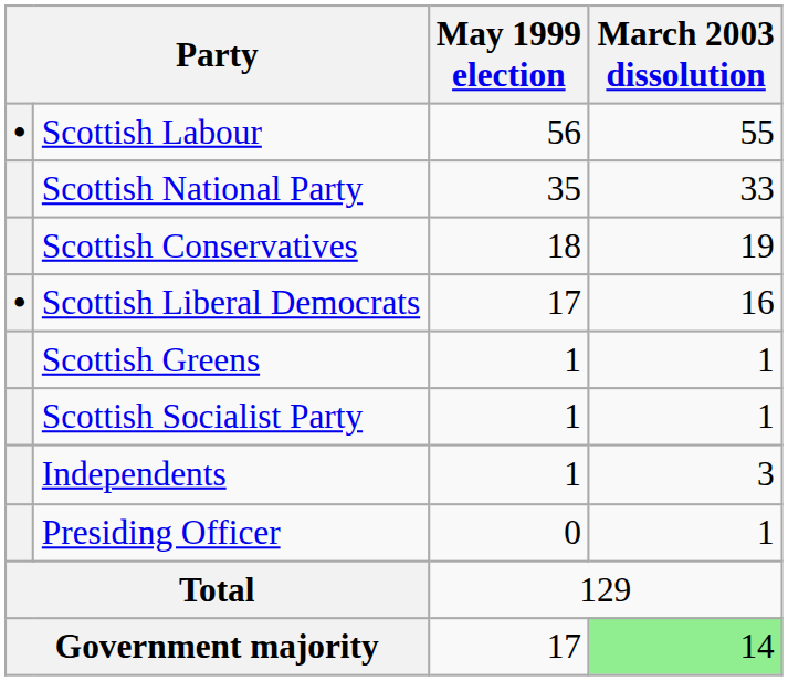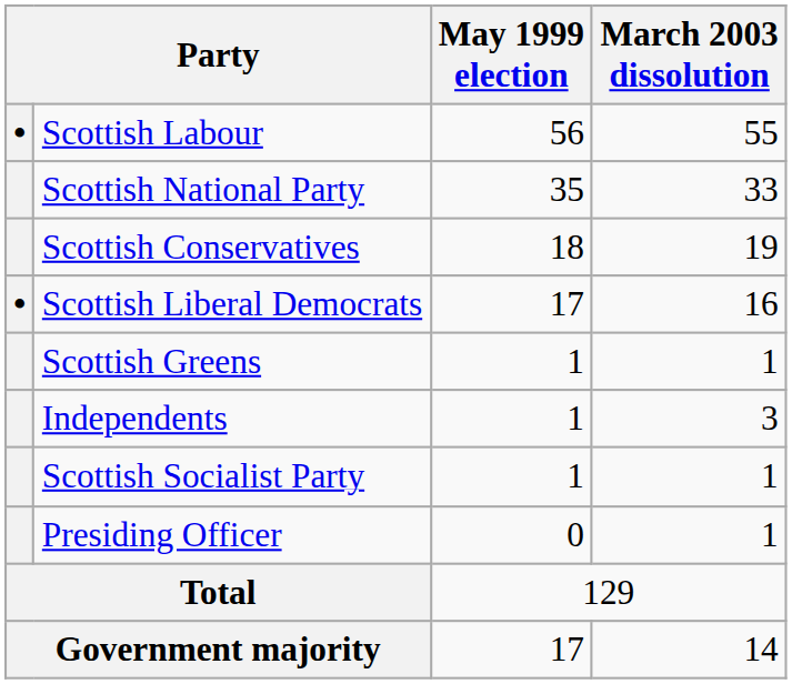rows swapped: Scottish Socialist Party <-> Independents
Government majority | March 2003 dissolution: lightgreen background -> no background
